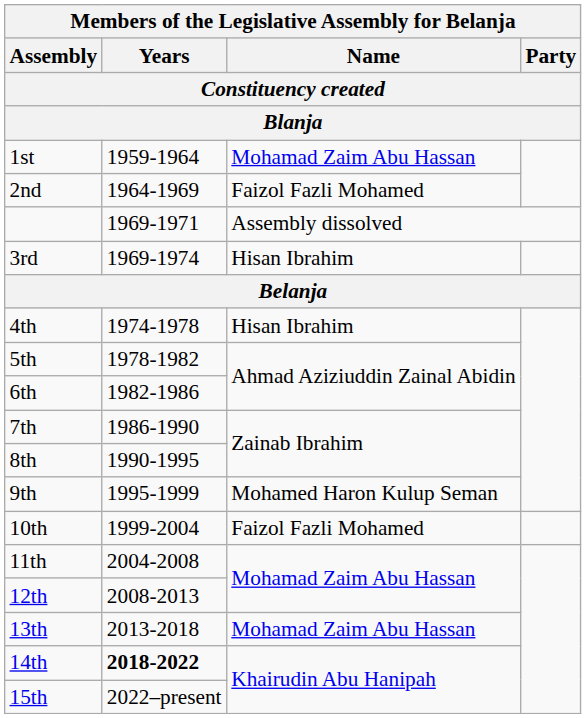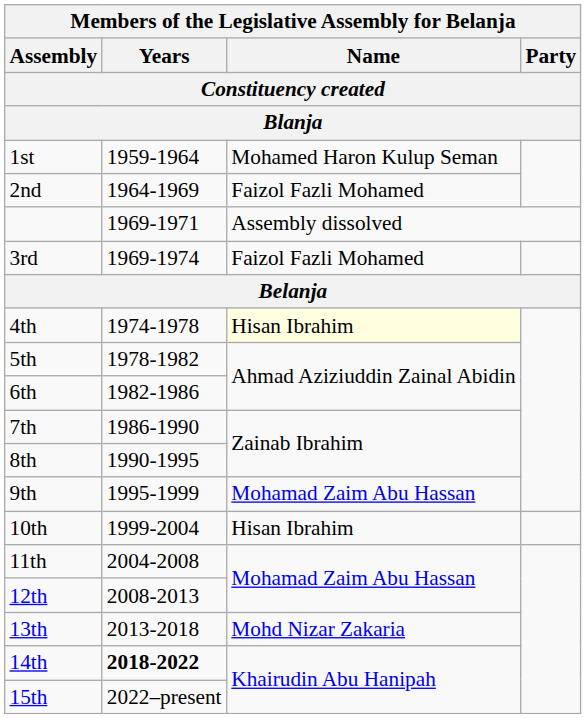1st | Name: Mohamad Zaim Abu Hassan -> Mohamed Haron Kulup Seman
3rd | Name: Hisan Ibrahim -> Faizol Fazli Mohamed
4th | Name: no background -> lightyellow background
9th | Name: Mohamed Haron Kulup Seman -> Mohamad Zaim Abu Hassan
10th | Name: Faizol Fazli Mohamed -> Hisan Ibrahim
13th | Name: Mohamad Zaim Abu Hassan -> Mohd Nizar Zakaria
